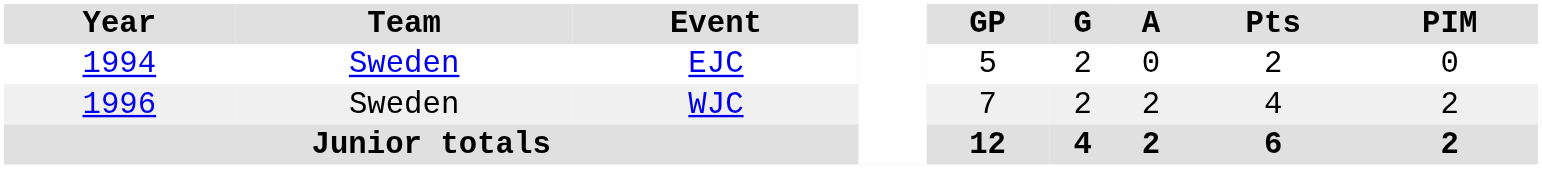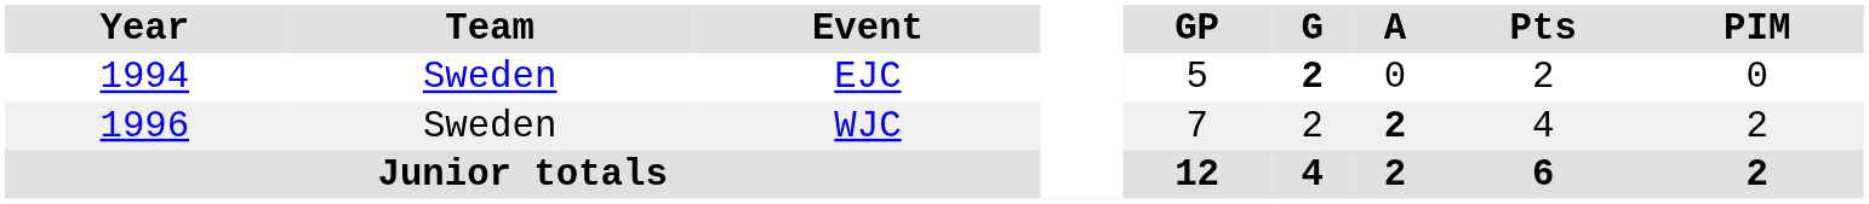EJC | G: normal -> bold
WJC | A: normal -> bold
